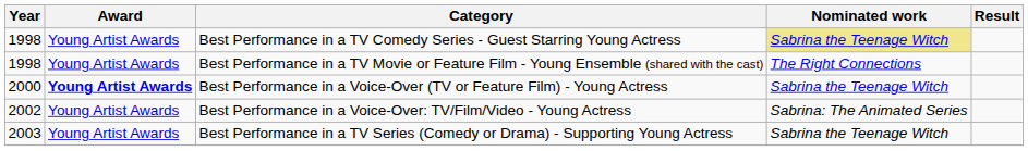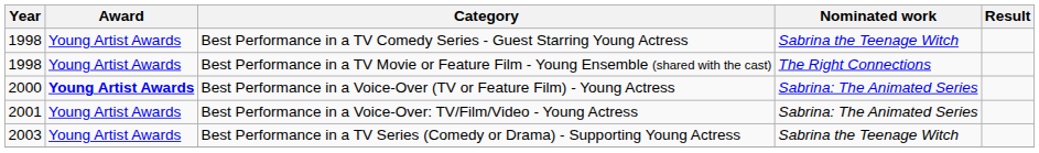row 2 | Nominated work: khaki background -> no background
row 4 | Nominated work: Sabrina the Teenage Witch -> Sabrina: The Animated Series
row 5 | Year: 2002 -> 2001
